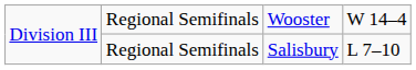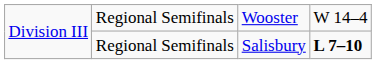row 2 | column 4: normal -> bold
